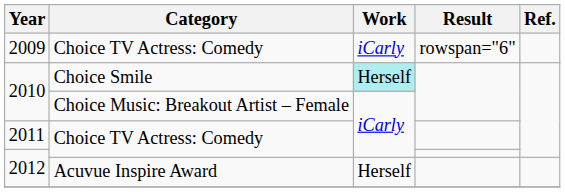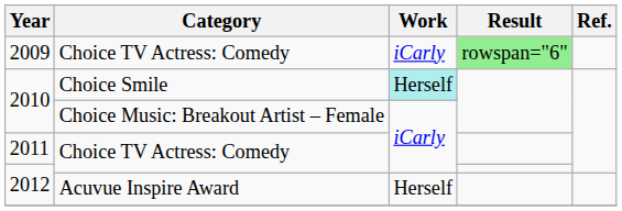2009 | Result: no background -> lightgreen background
